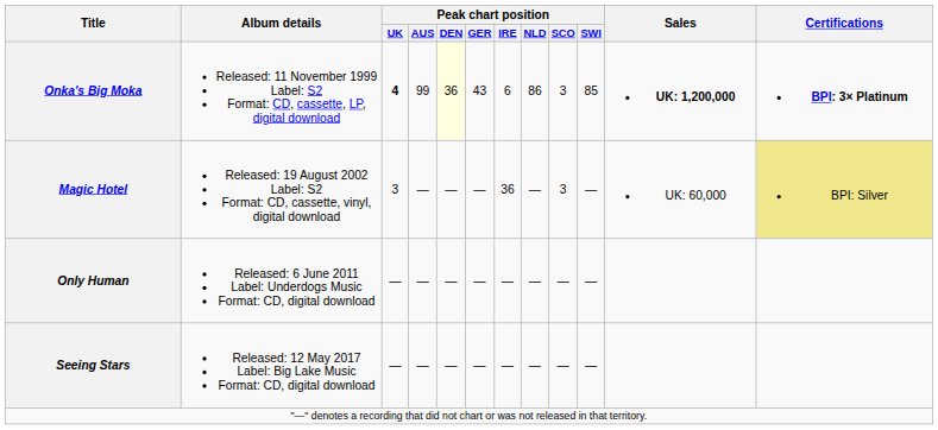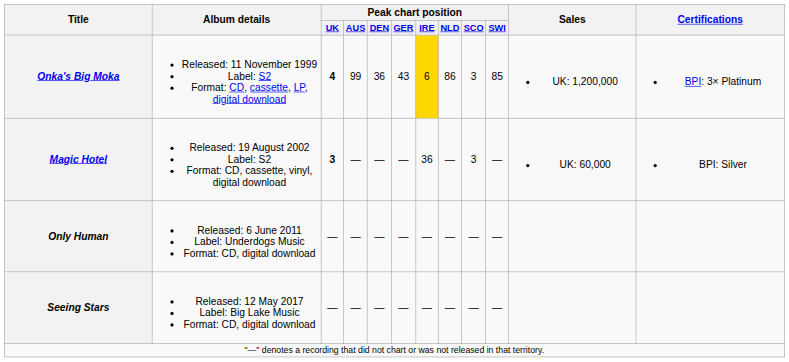Onka's Big Moka | Peak chart position / DEN: lightyellow background -> no background
Onka's Big Moka | Peak chart position / IRE: no background -> gold background
Onka's Big Moka | Sales: bold -> normal
Onka's Big Moka | Certifications: bold -> normal
Magic Hotel | Peak chart position / UK: normal -> bold
Magic Hotel | Certifications: khaki background -> no background
